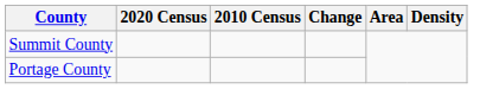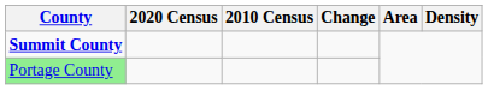Summit County | County: normal -> bold
Portage County | County: no background -> lightgreen background
